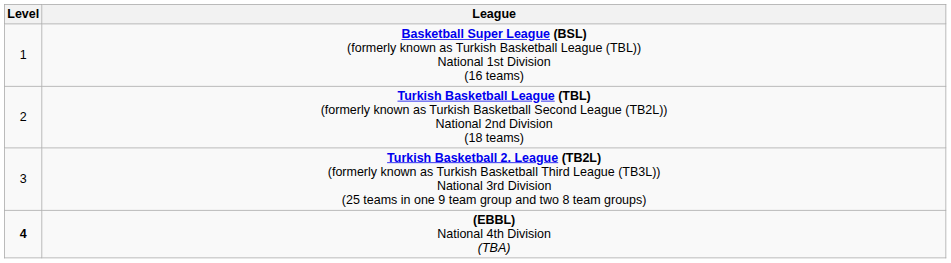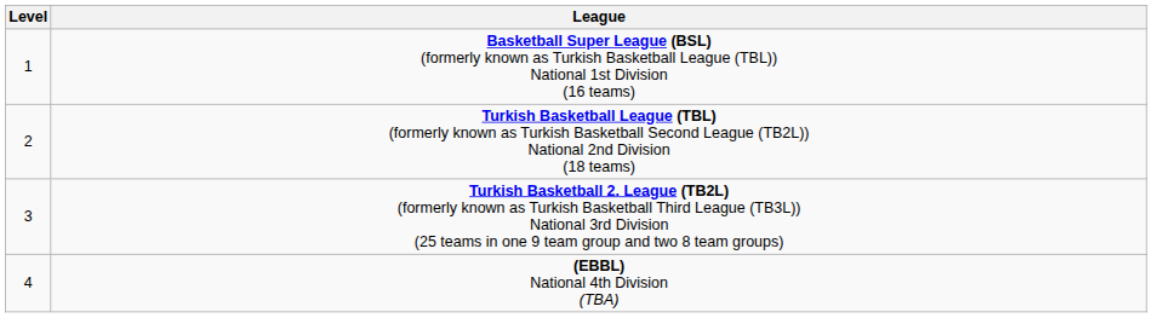(EBBL) National 4th Division (TBA) | Level: bold -> normal
